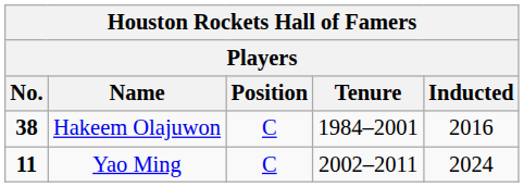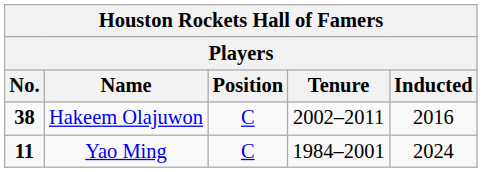Hakeem Olajuwon | Tenure: 1984–2001 -> 2002–2011
Yao Ming | Tenure: 2002–2011 -> 1984–2001
